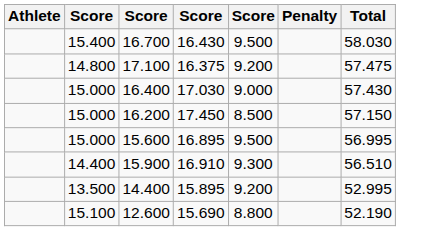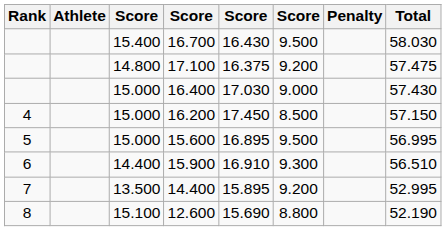+ column: Rank | 4 | 5 | 6 | 7 | 8
